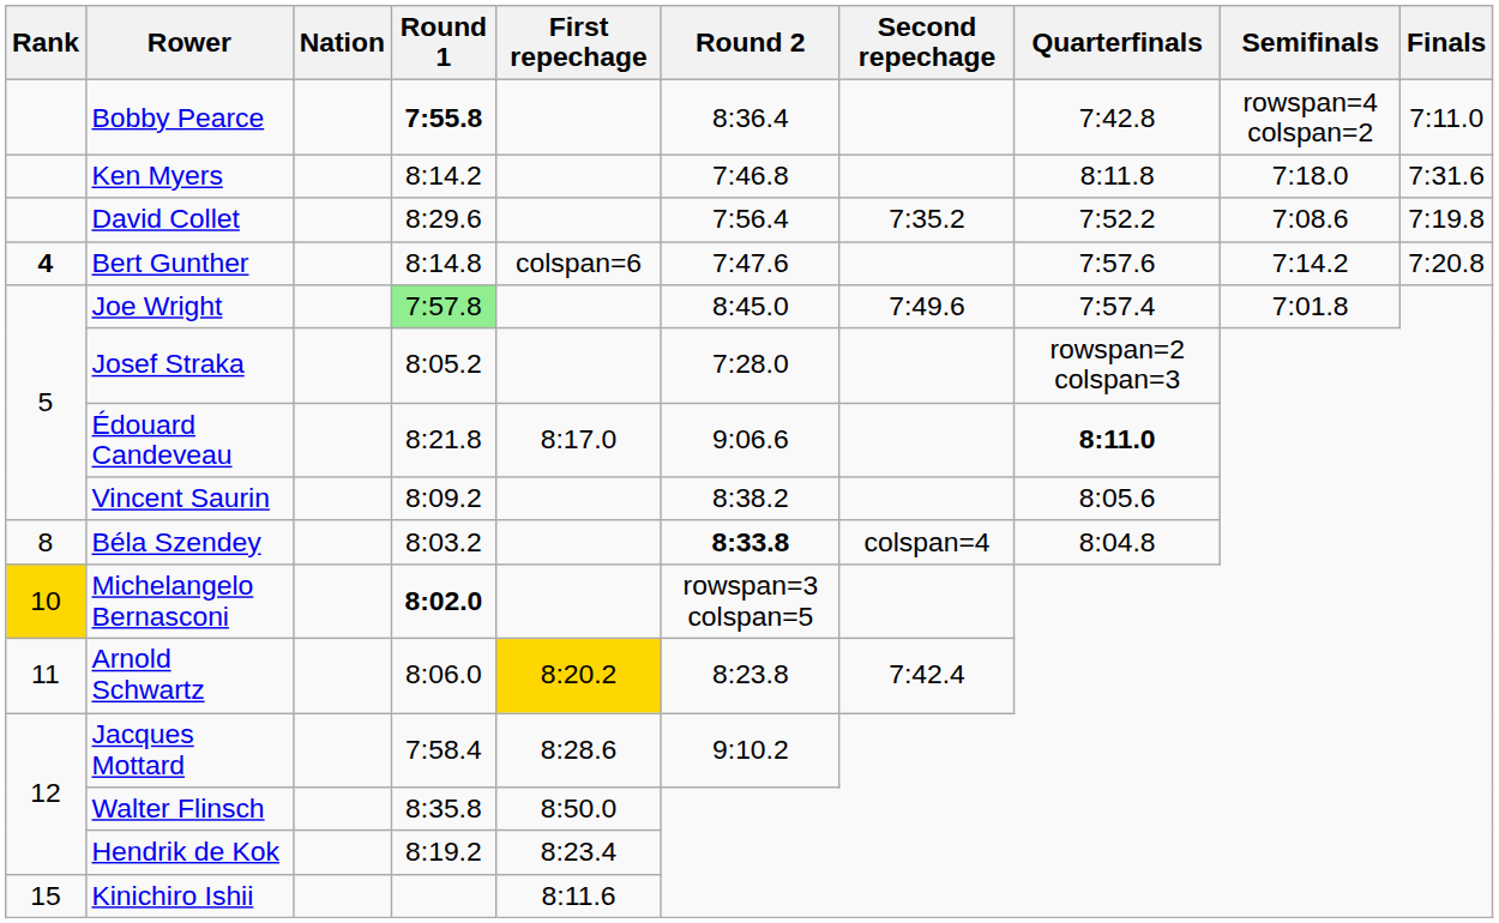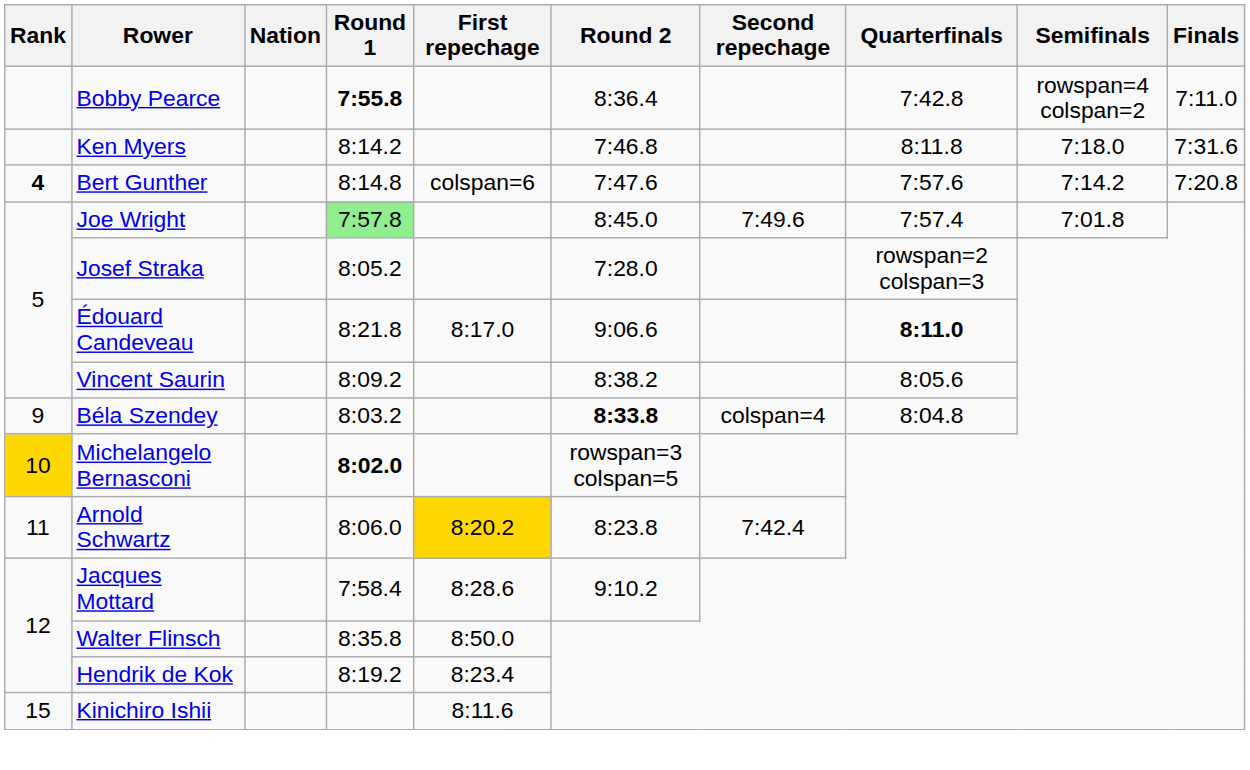- row: David Collet | 8:29.6 | 7:56.4 | 7:35.2 | 7:52.2 | 7:08.6 | 7:19.8
Béla Szendey | Rank: 8 -> 9
